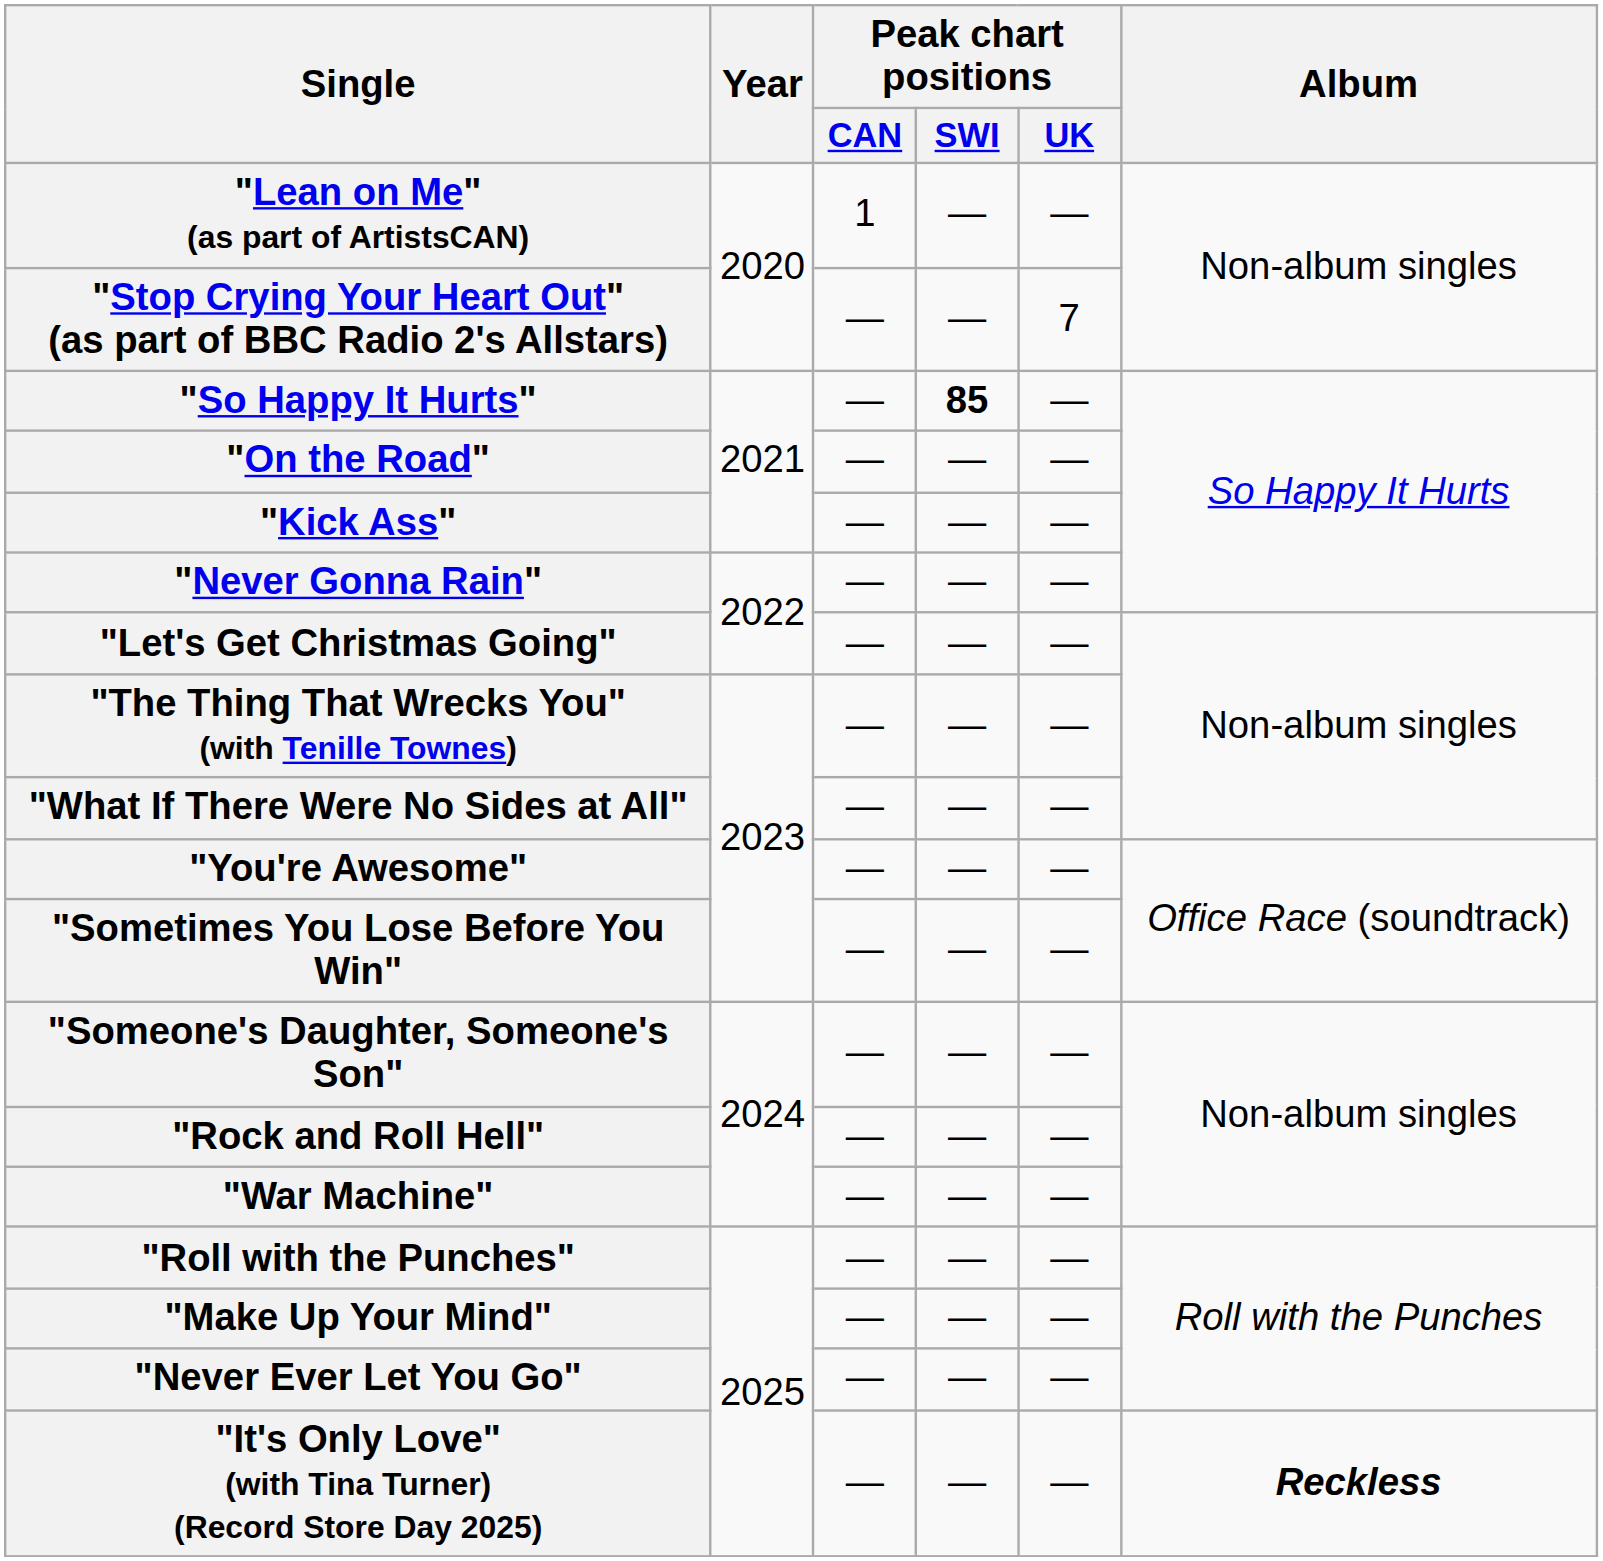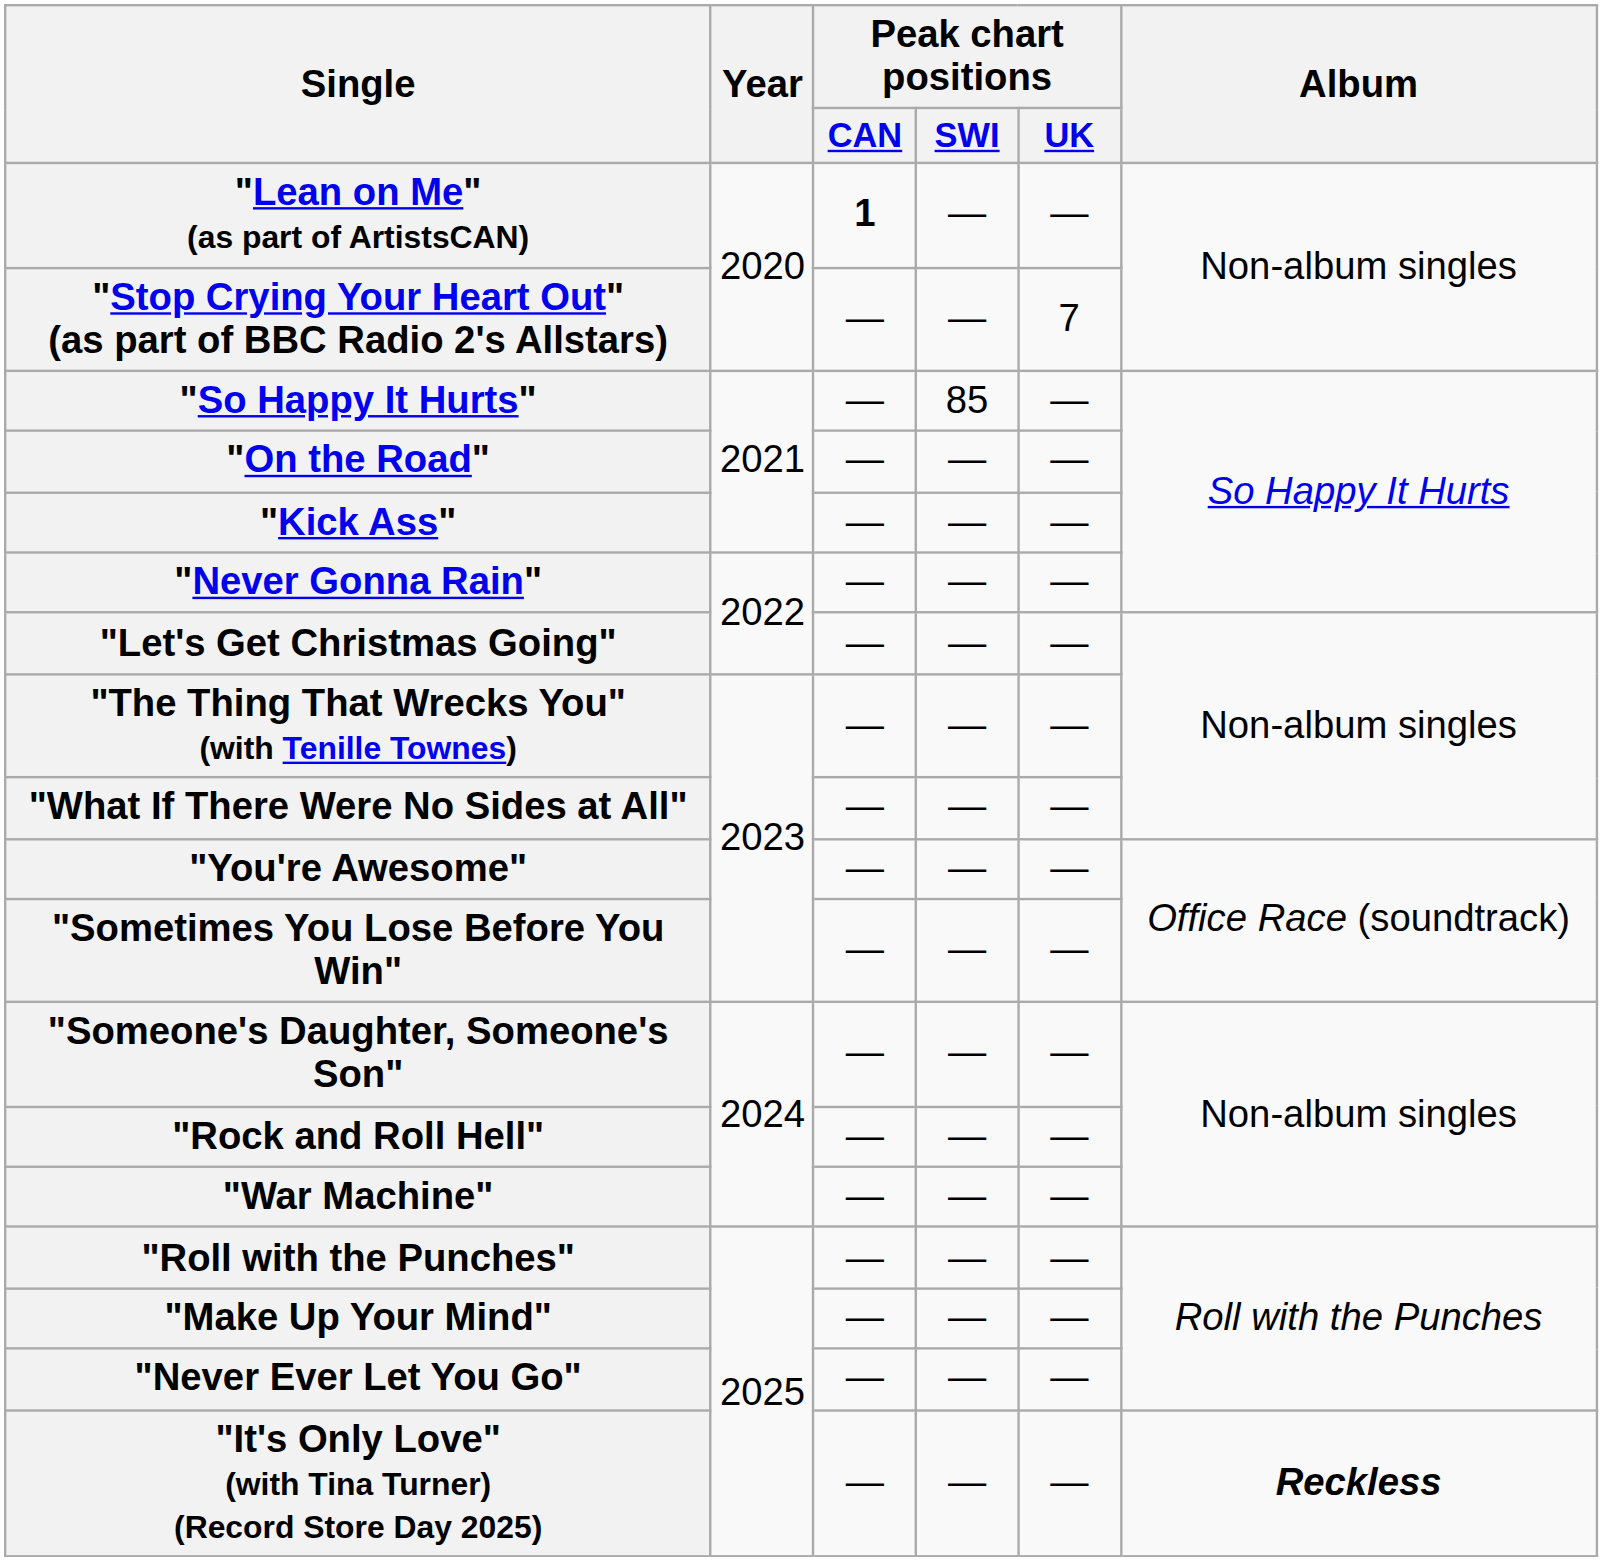"Lean on Me" (as part of ArtistsCAN) | Peak chart positions / CAN: normal -> bold
"So Happy It Hurts" | Peak chart positions / SWI: bold -> normal
